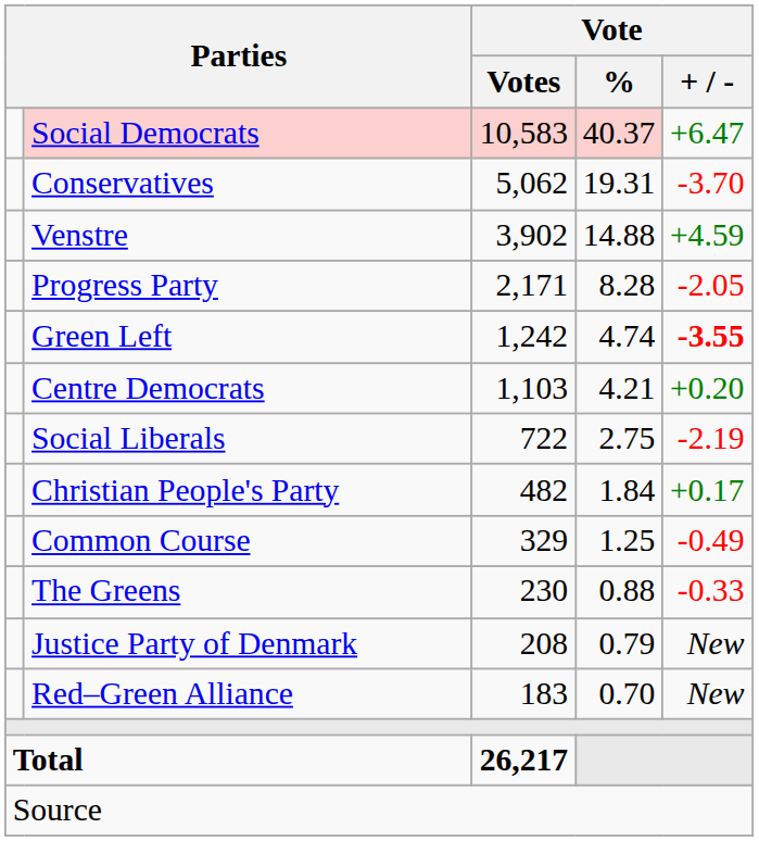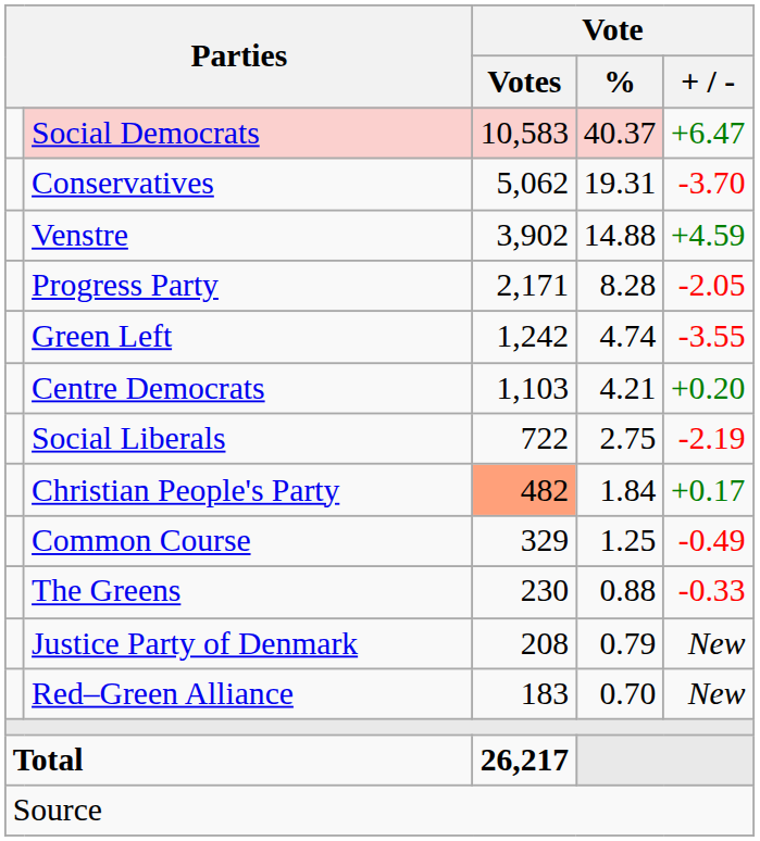Green Left | Vote / + / -: bold -> normal
Christian People's Party | Vote / Votes: no background -> lightsalmon background
